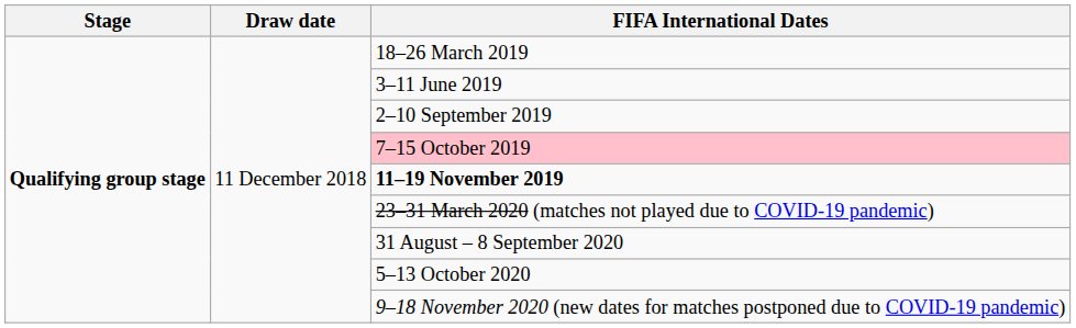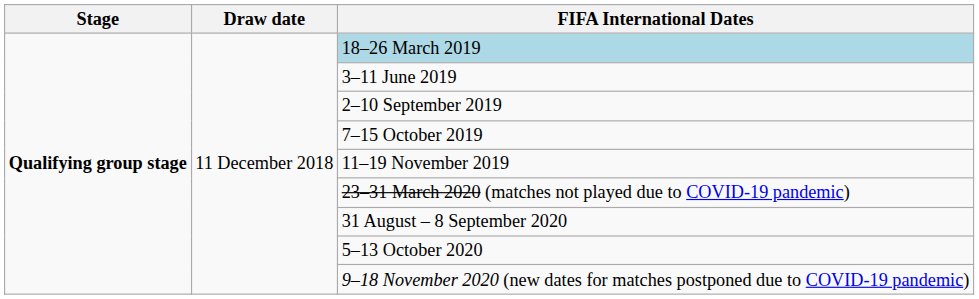18–26 March 2019 | FIFA International Dates: no background -> lightblue background
7–15 October 2019 | FIFA International Dates: pink background -> no background
11–19 November 2019 | FIFA International Dates: bold -> normal
